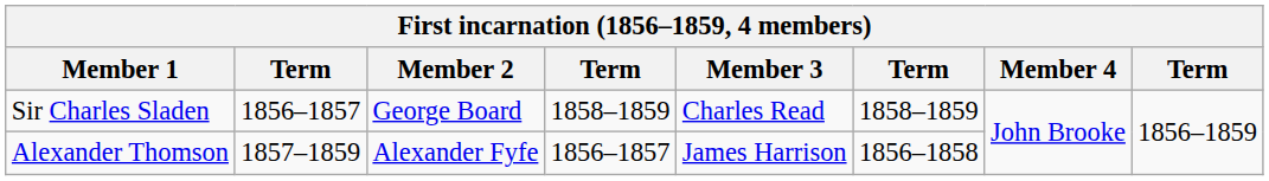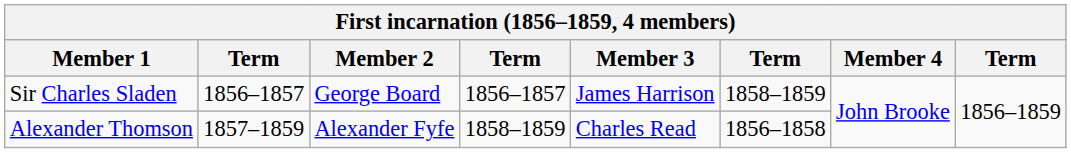Sir Charles Sladen | column 4: 1858–1859 -> 1856–1857
Sir Charles Sladen | Member 3: Charles Read -> James Harrison
Alexander Thomson | column 4: 1856–1857 -> 1858–1859
Alexander Thomson | Member 3: James Harrison -> Charles Read
